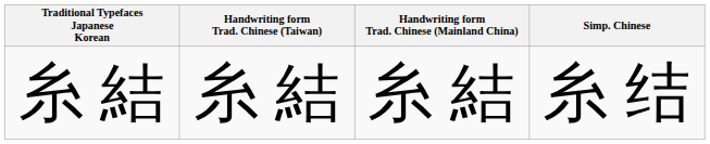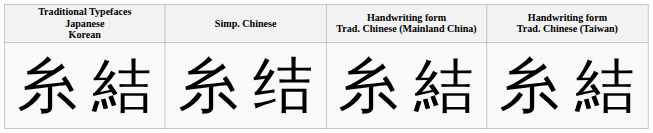columns swapped: Simp. Chinese <-> Handwriting form Trad. Chinese (Taiwan)
